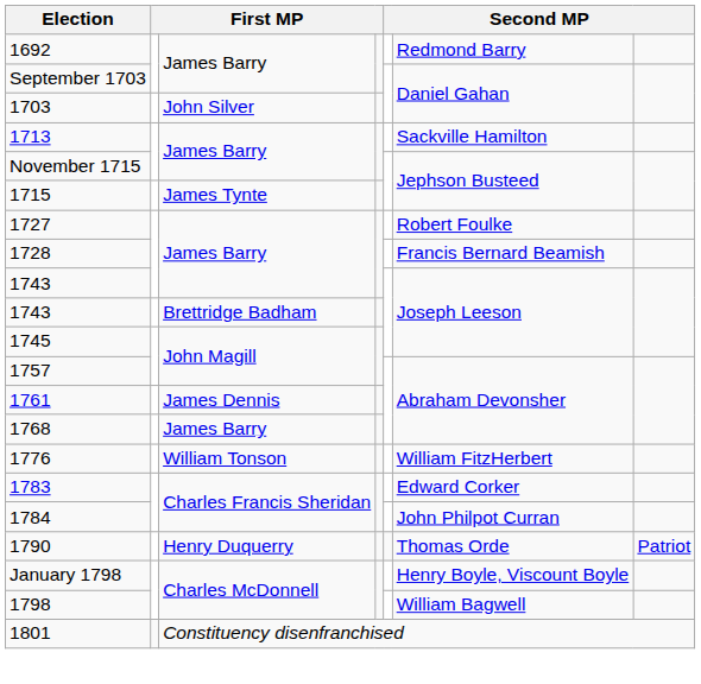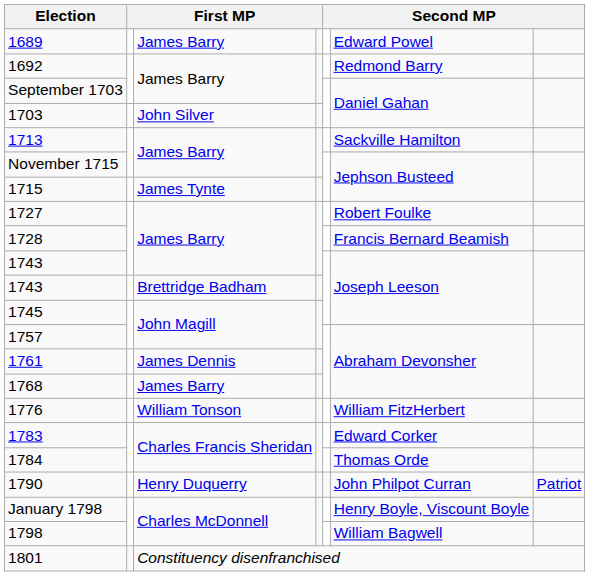+ row: 1689 | James Barry | Edward Powel
1784 | column 6: John Philpot Curran -> Thomas Orde
1790 | column 6: Thomas Orde -> John Philpot Curran
